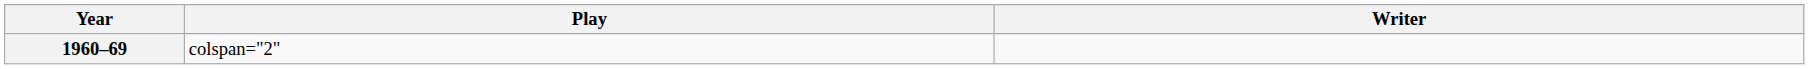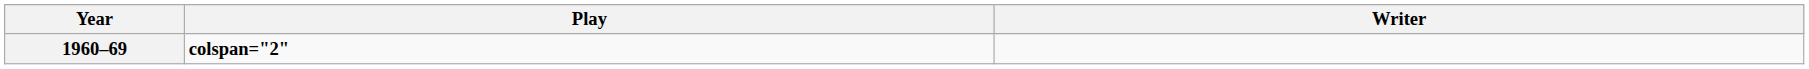1960–69 | Play: normal -> bold
